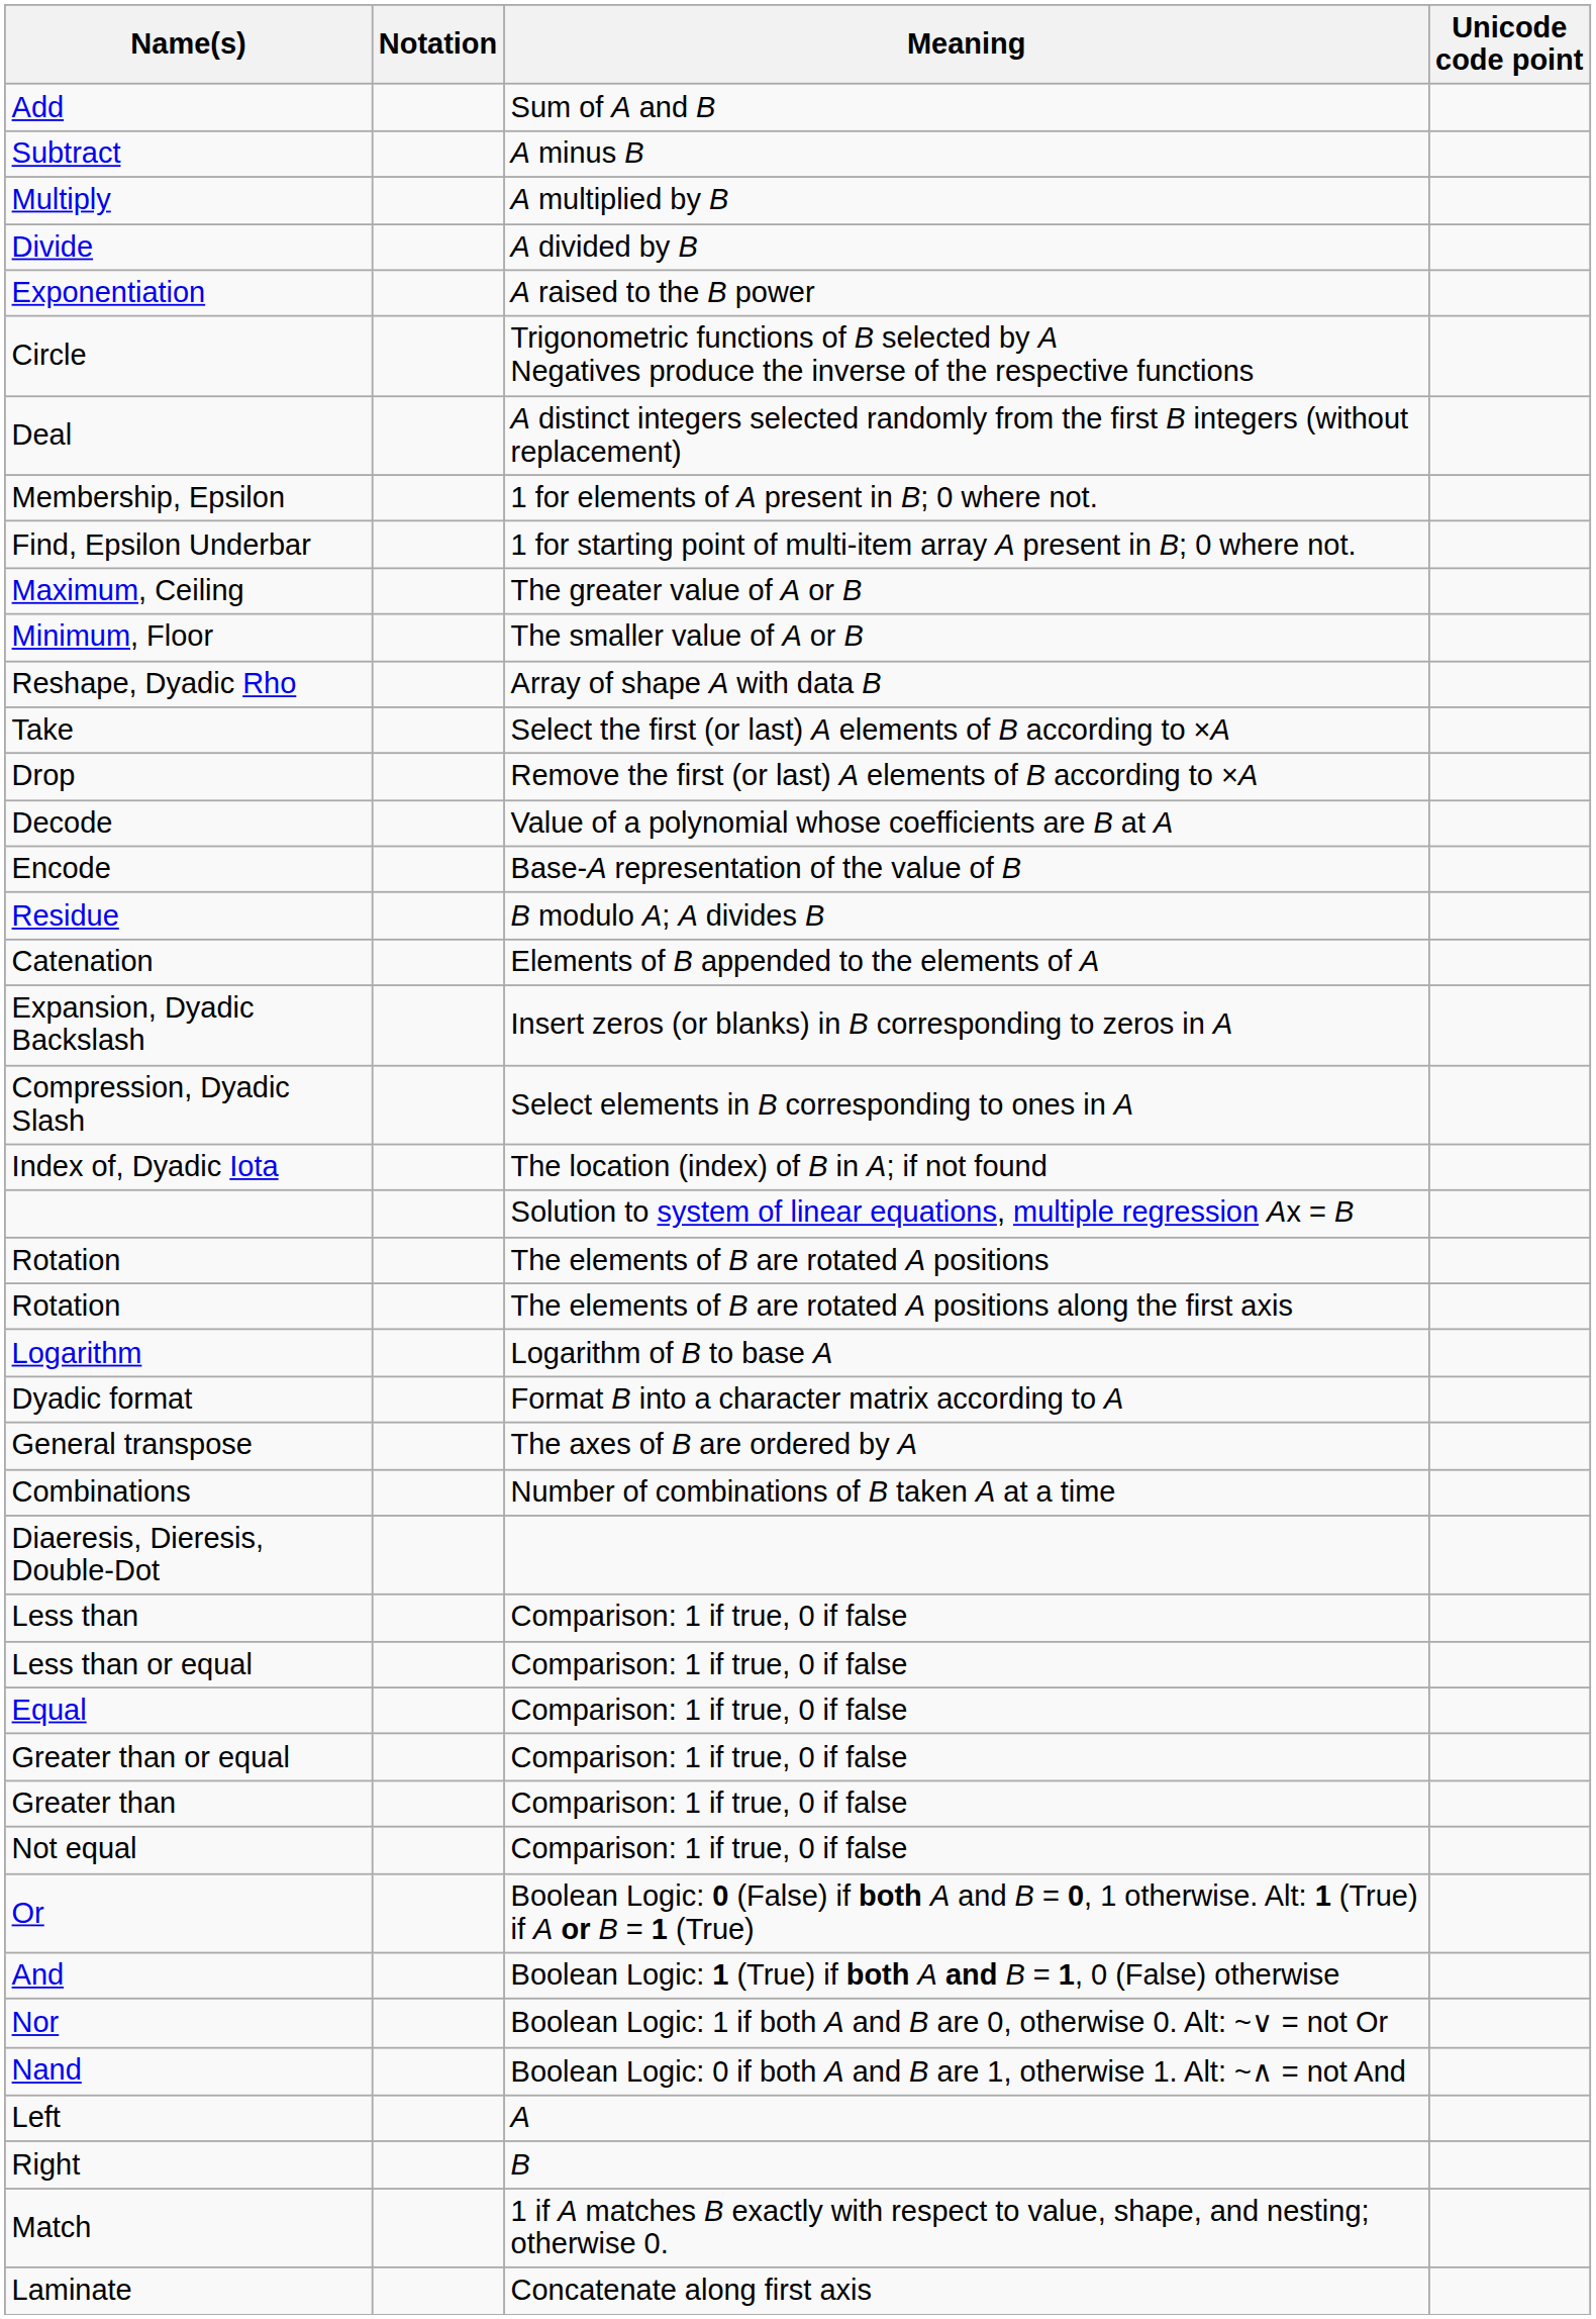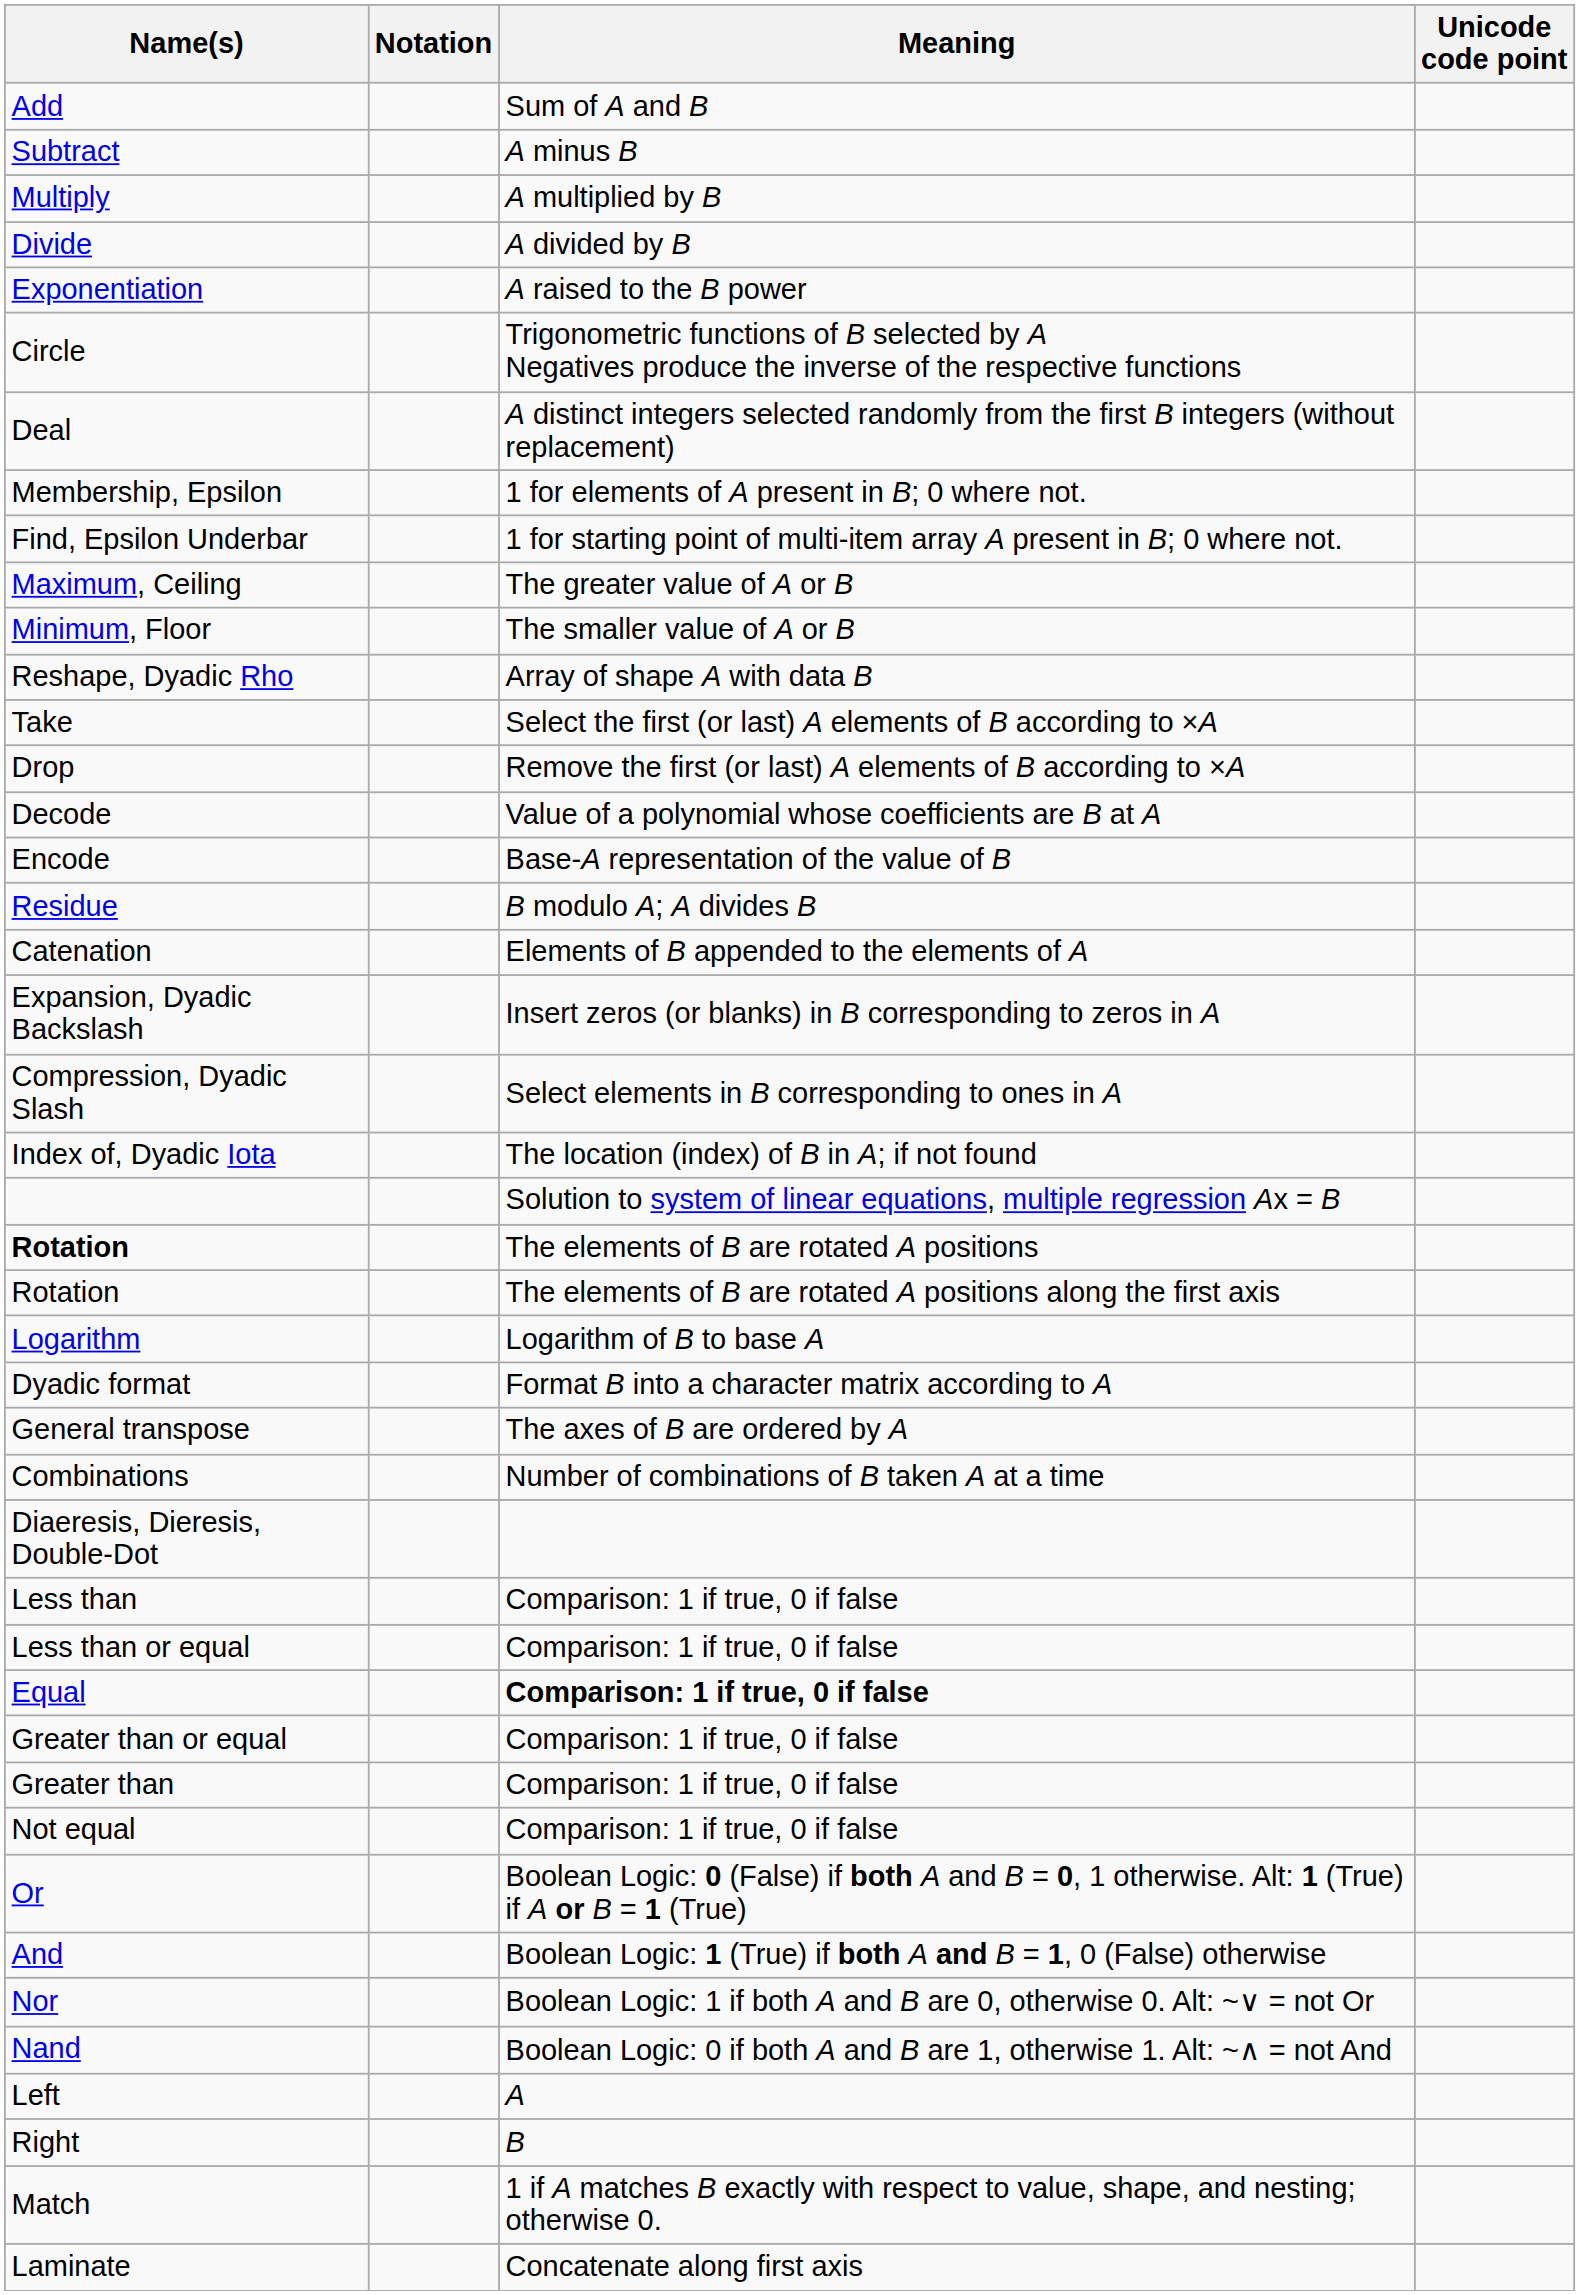Rotation / The elements of B are rotated A positions | Name(s): normal -> bold
Equal | Meaning: normal -> bold
